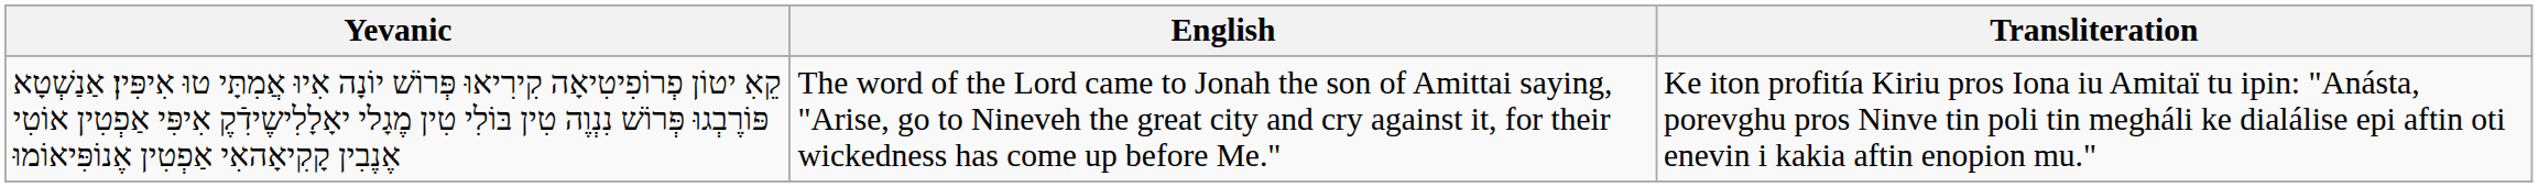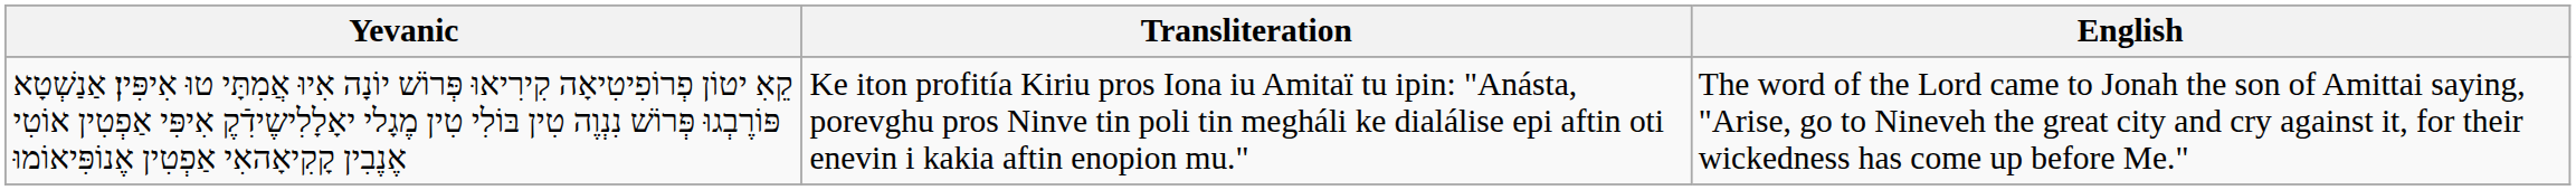columns swapped: Transliteration <-> English
